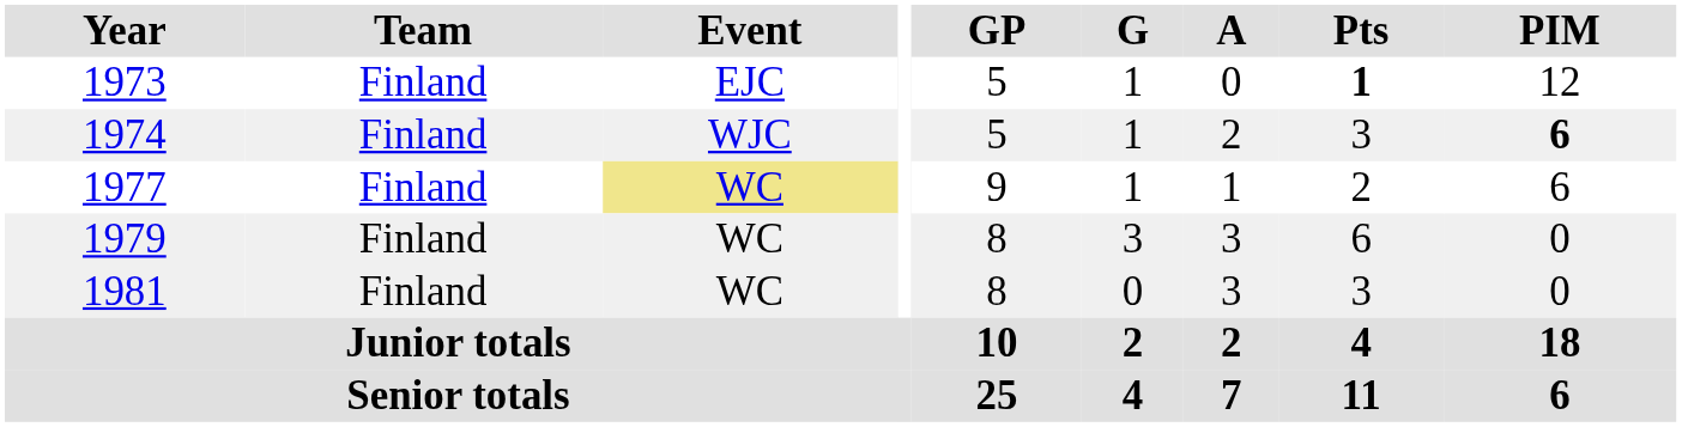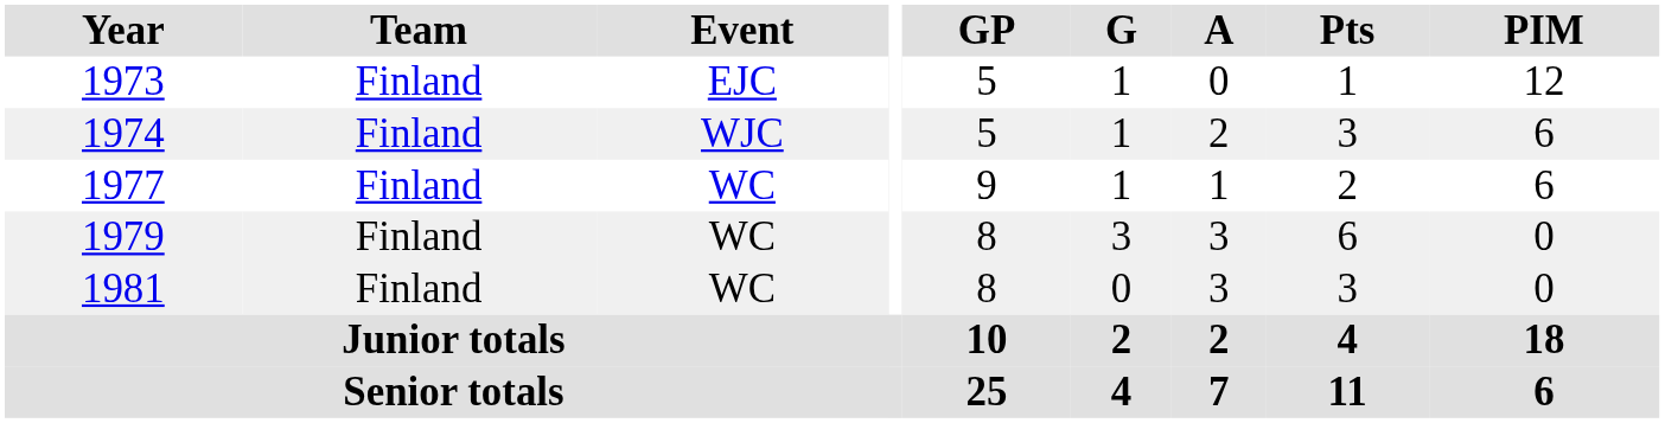1973 | Pts: bold -> normal
1974 | PIM: bold -> normal
1977 | Event: khaki background -> no background
